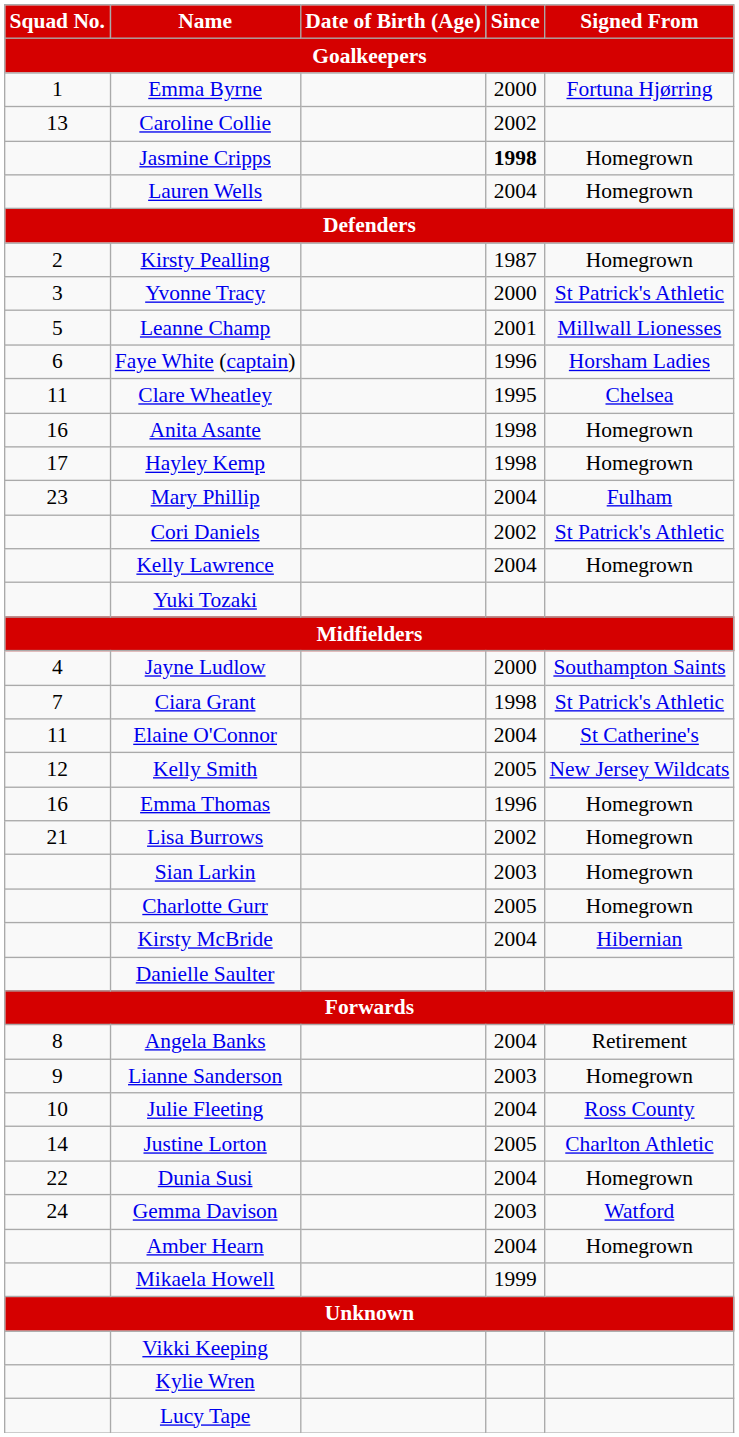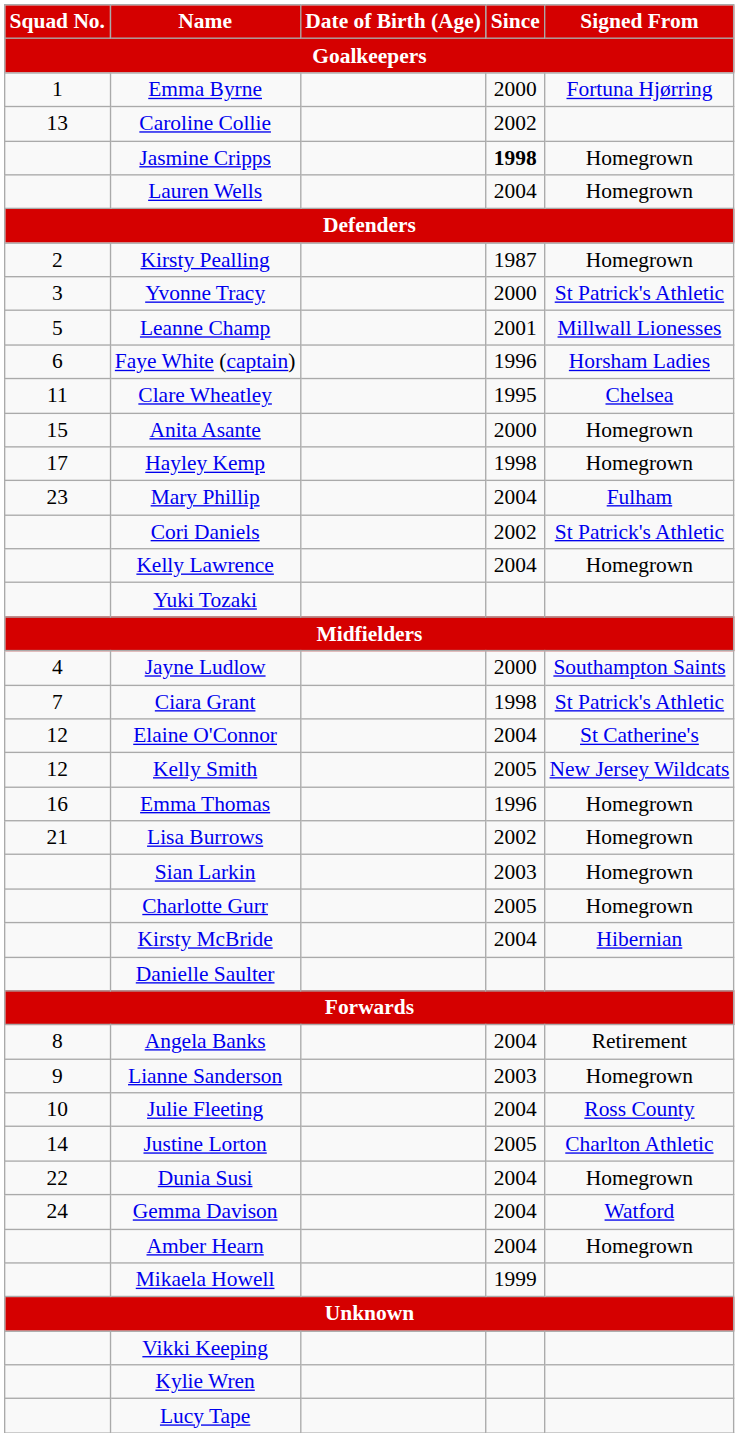Anita Asante | Squad No.: 16 -> 15
Anita Asante | Since: 1998 -> 2000
Elaine O'Connor | Squad No.: 11 -> 12
Gemma Davison | Since: 2003 -> 2004
